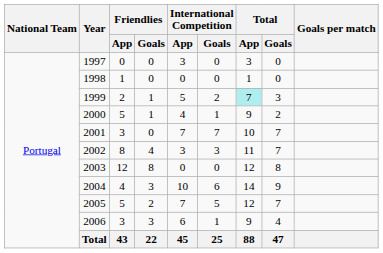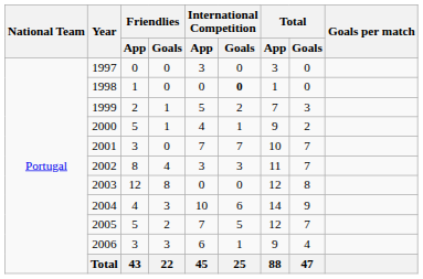1998 | International Competition / Goals: normal -> bold
1999 | Total / App: paleturquoise background -> no background
